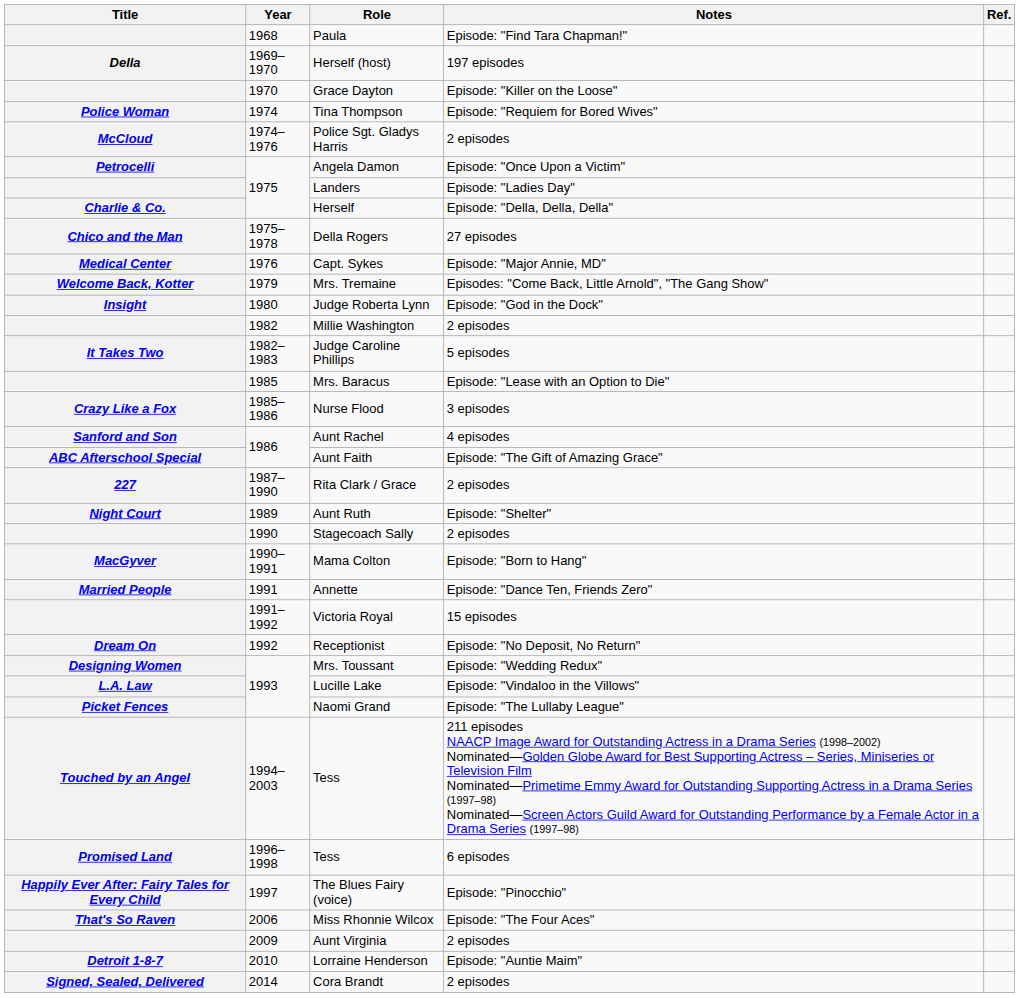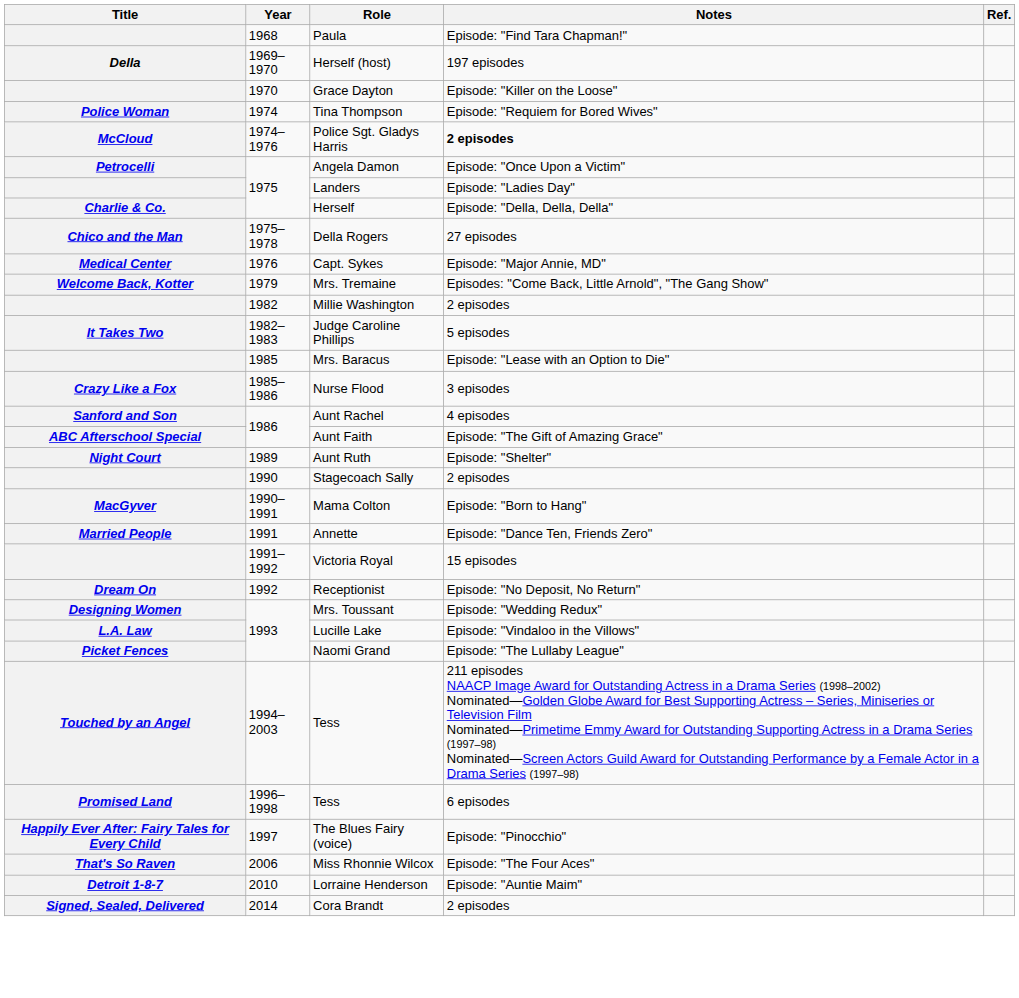Police Sgt. Gladys Harris | Notes: normal -> bold
- row: Insight | 1980 | Judge Roberta Lynn | Episode: "God in the Dock"
- row: 227 | 1987–1990 | Rita Clark / Grace | 2 episodes
- row: 2009 | Aunt Virginia | 2 episodes
